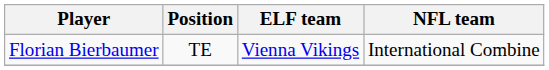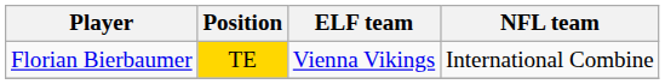Florian Bierbaumer | Position: no background -> gold background
